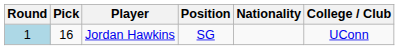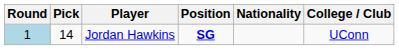Jordan Hawkins | Pick: 16 -> 14
Jordan Hawkins | Position: normal -> bold
